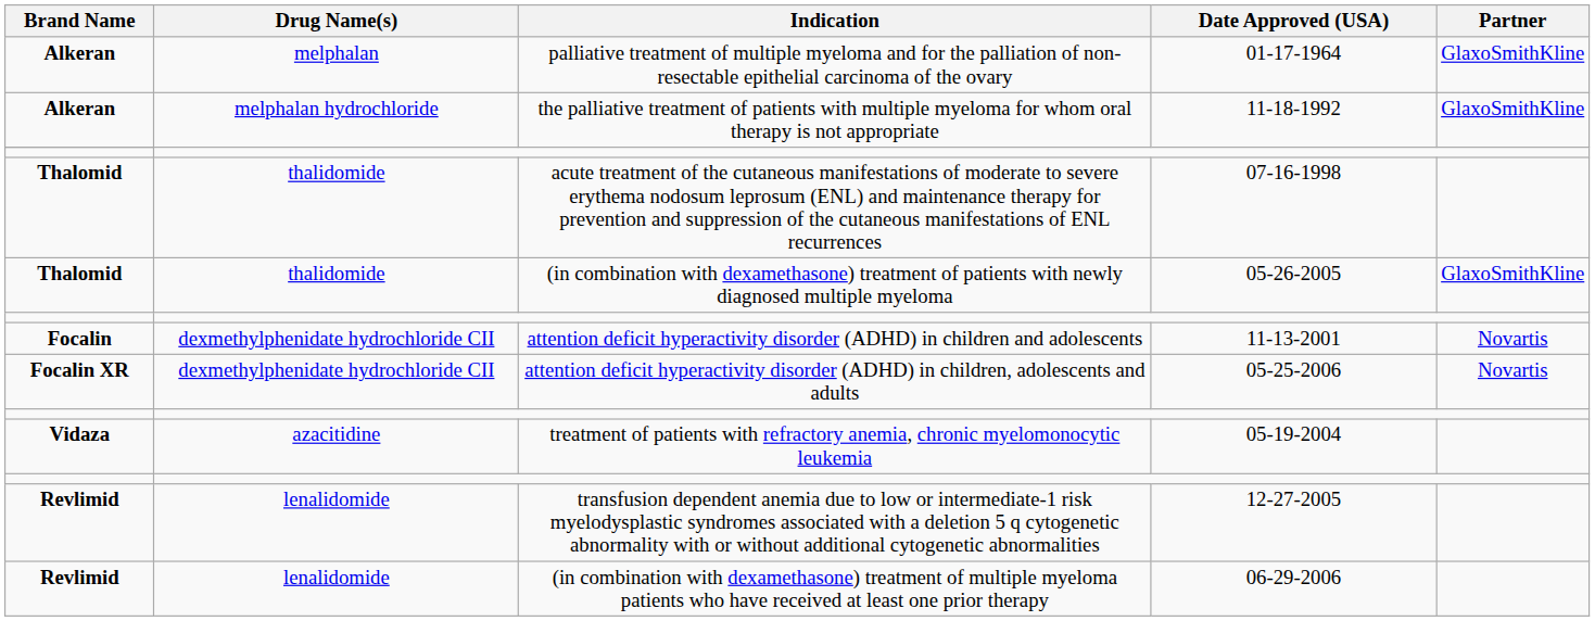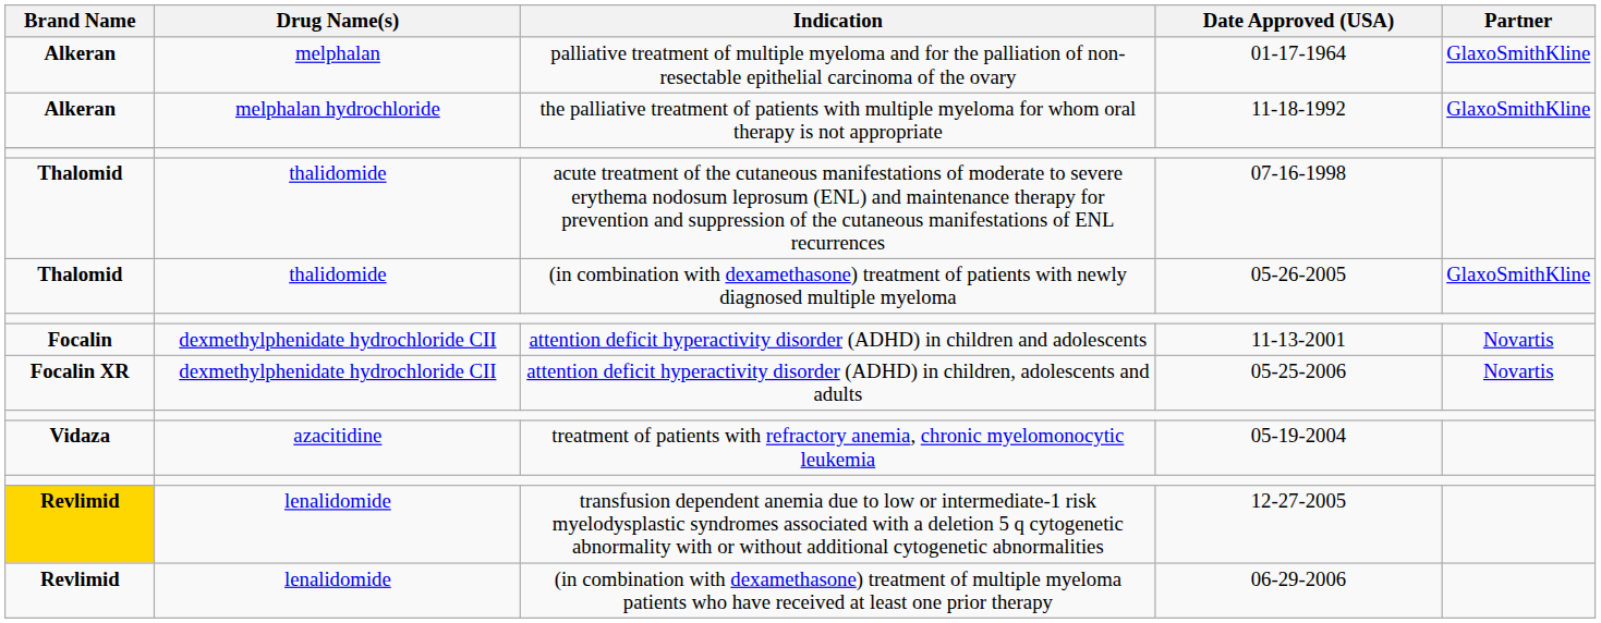row 13 | Brand Name: no background -> gold background
